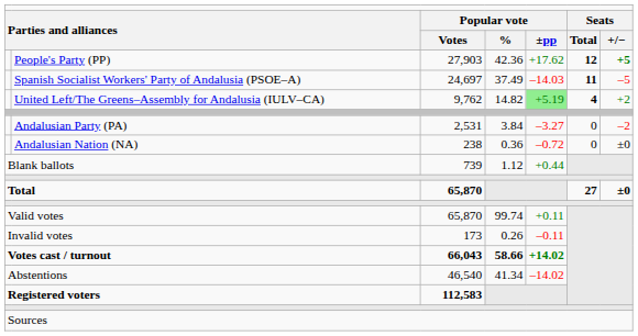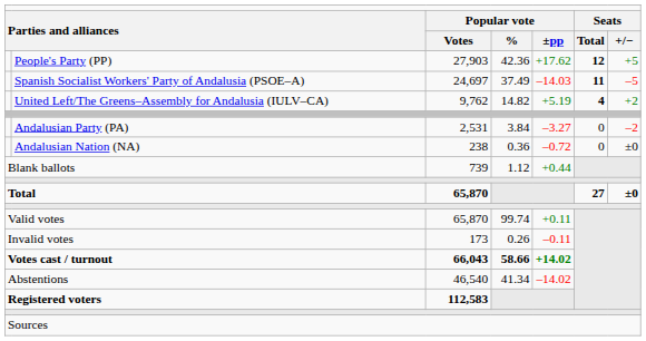People's Party (PP) | column 7: bold -> normal
United Left/The Greens–Assembly for Andalusia (IULV–CA) | column 5: lightgreen background -> no background
